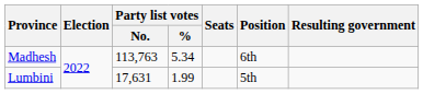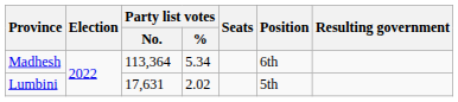Madhesh | Party list votes / No.: 113,763 -> 113,364
Lumbini | Party list votes / %: 1.99 -> 2.02
